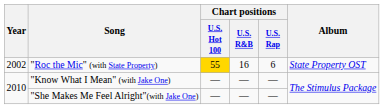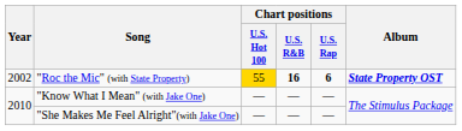"Roc the Mic" (with State Property) | Chart positions / U.S. R&B: normal -> bold
"Roc the Mic" (with State Property) | Chart positions / U.S. Rap: normal -> bold
"Roc the Mic" (with State Property) | Album: normal -> bold
